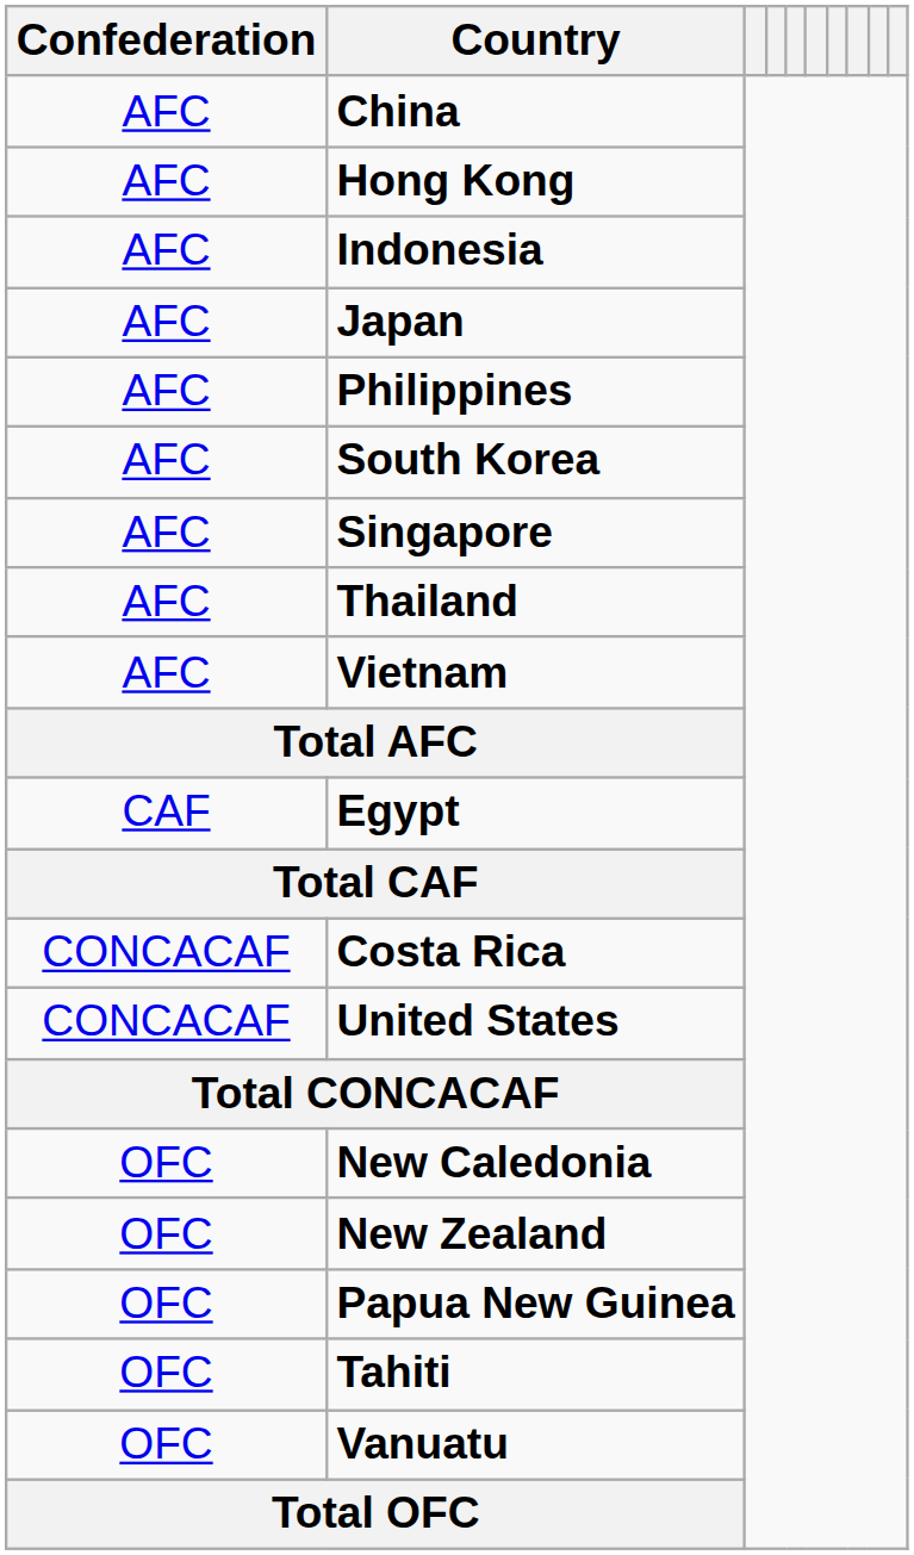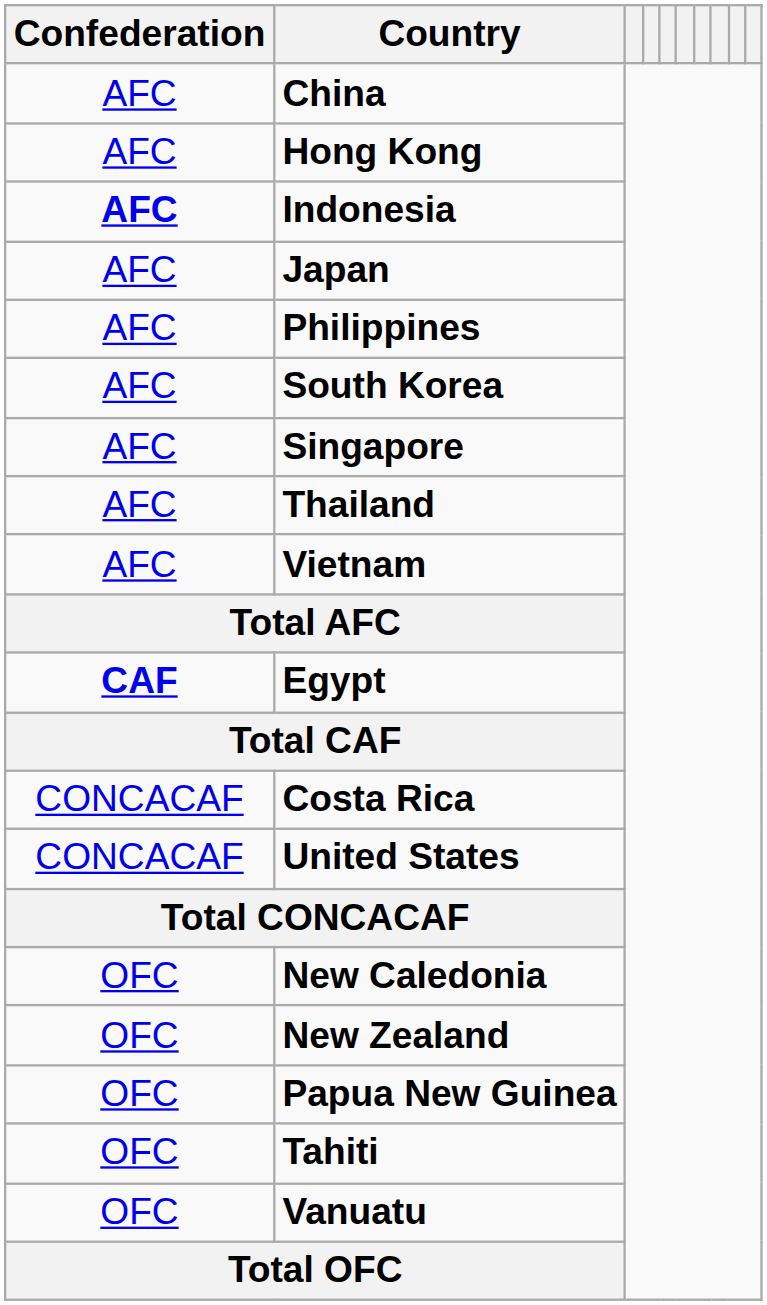Indonesia | Confederation: normal -> bold
Egypt | Confederation: normal -> bold
